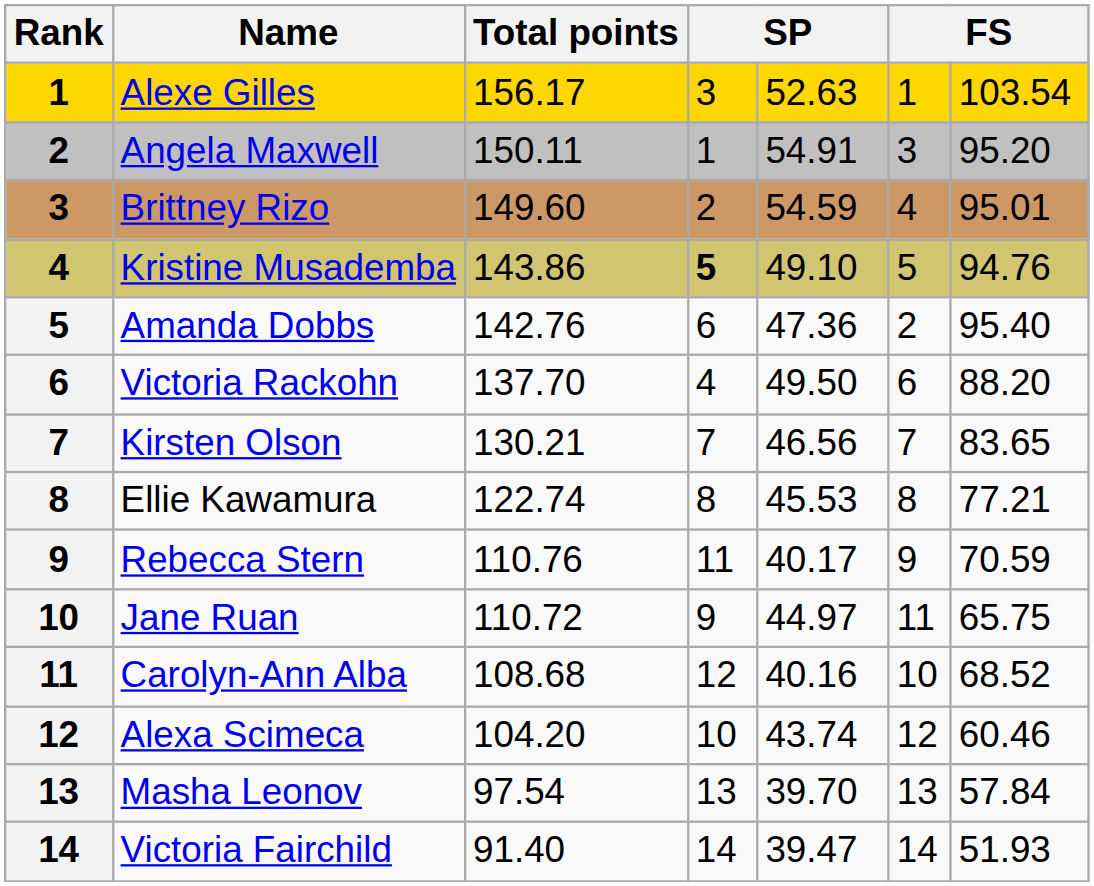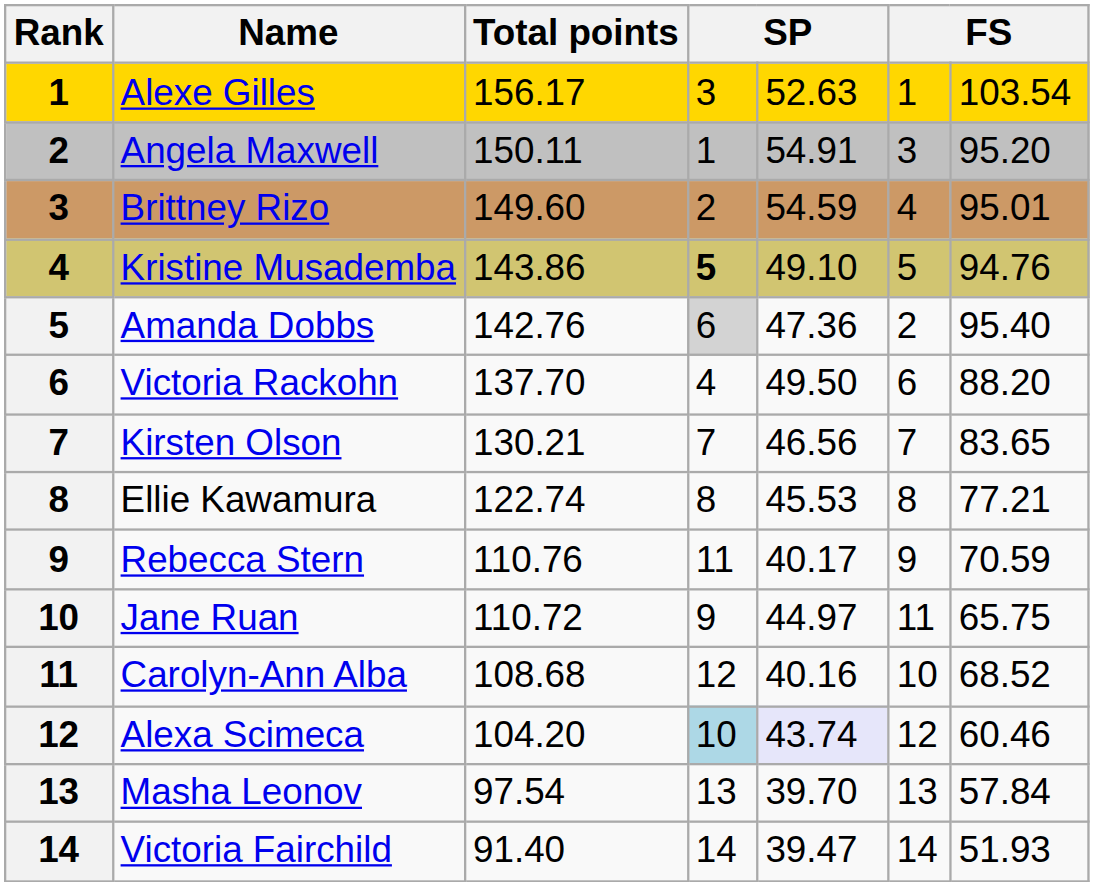Amanda Dobbs | column 4: no background -> lightgrey background
Alexa Scimeca | column 4: no background -> lightblue background
Alexa Scimeca | column 5: no background -> lavender background
